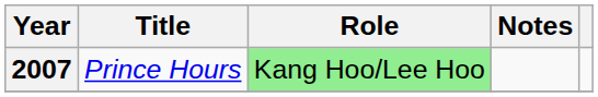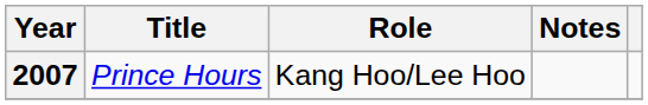2007 | Role: lightgreen background -> no background
